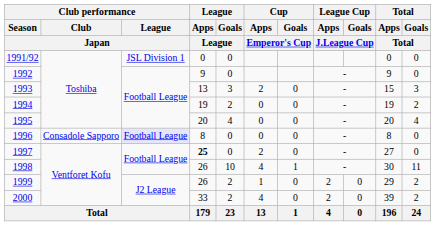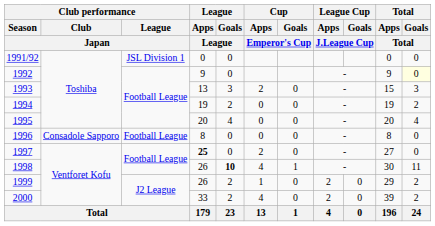1992 | Total / Goals / Total: no background -> lightyellow background
1996 | Club performance / League / Japan: lavender background -> no background
1998 | League / Goals / League: normal -> bold
